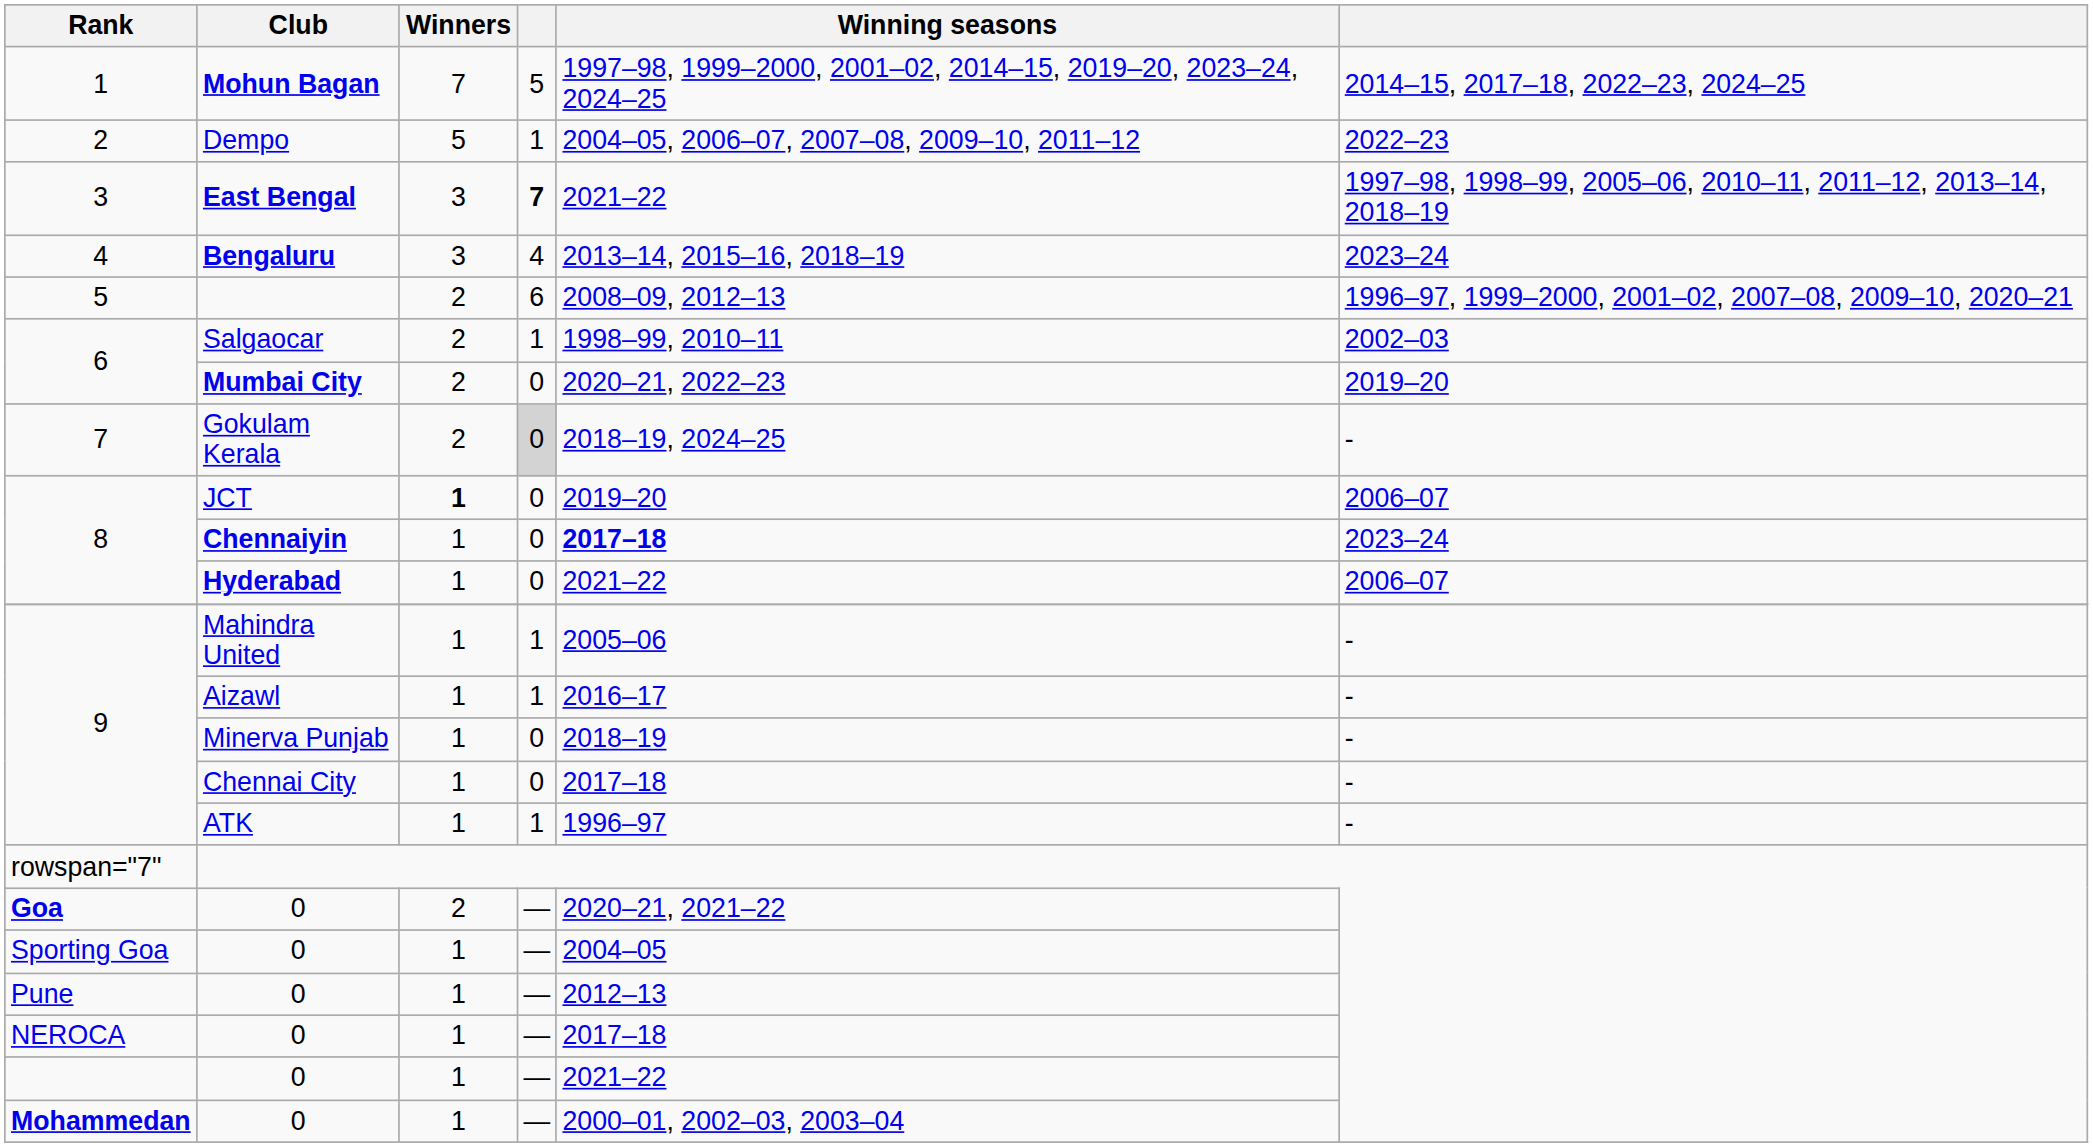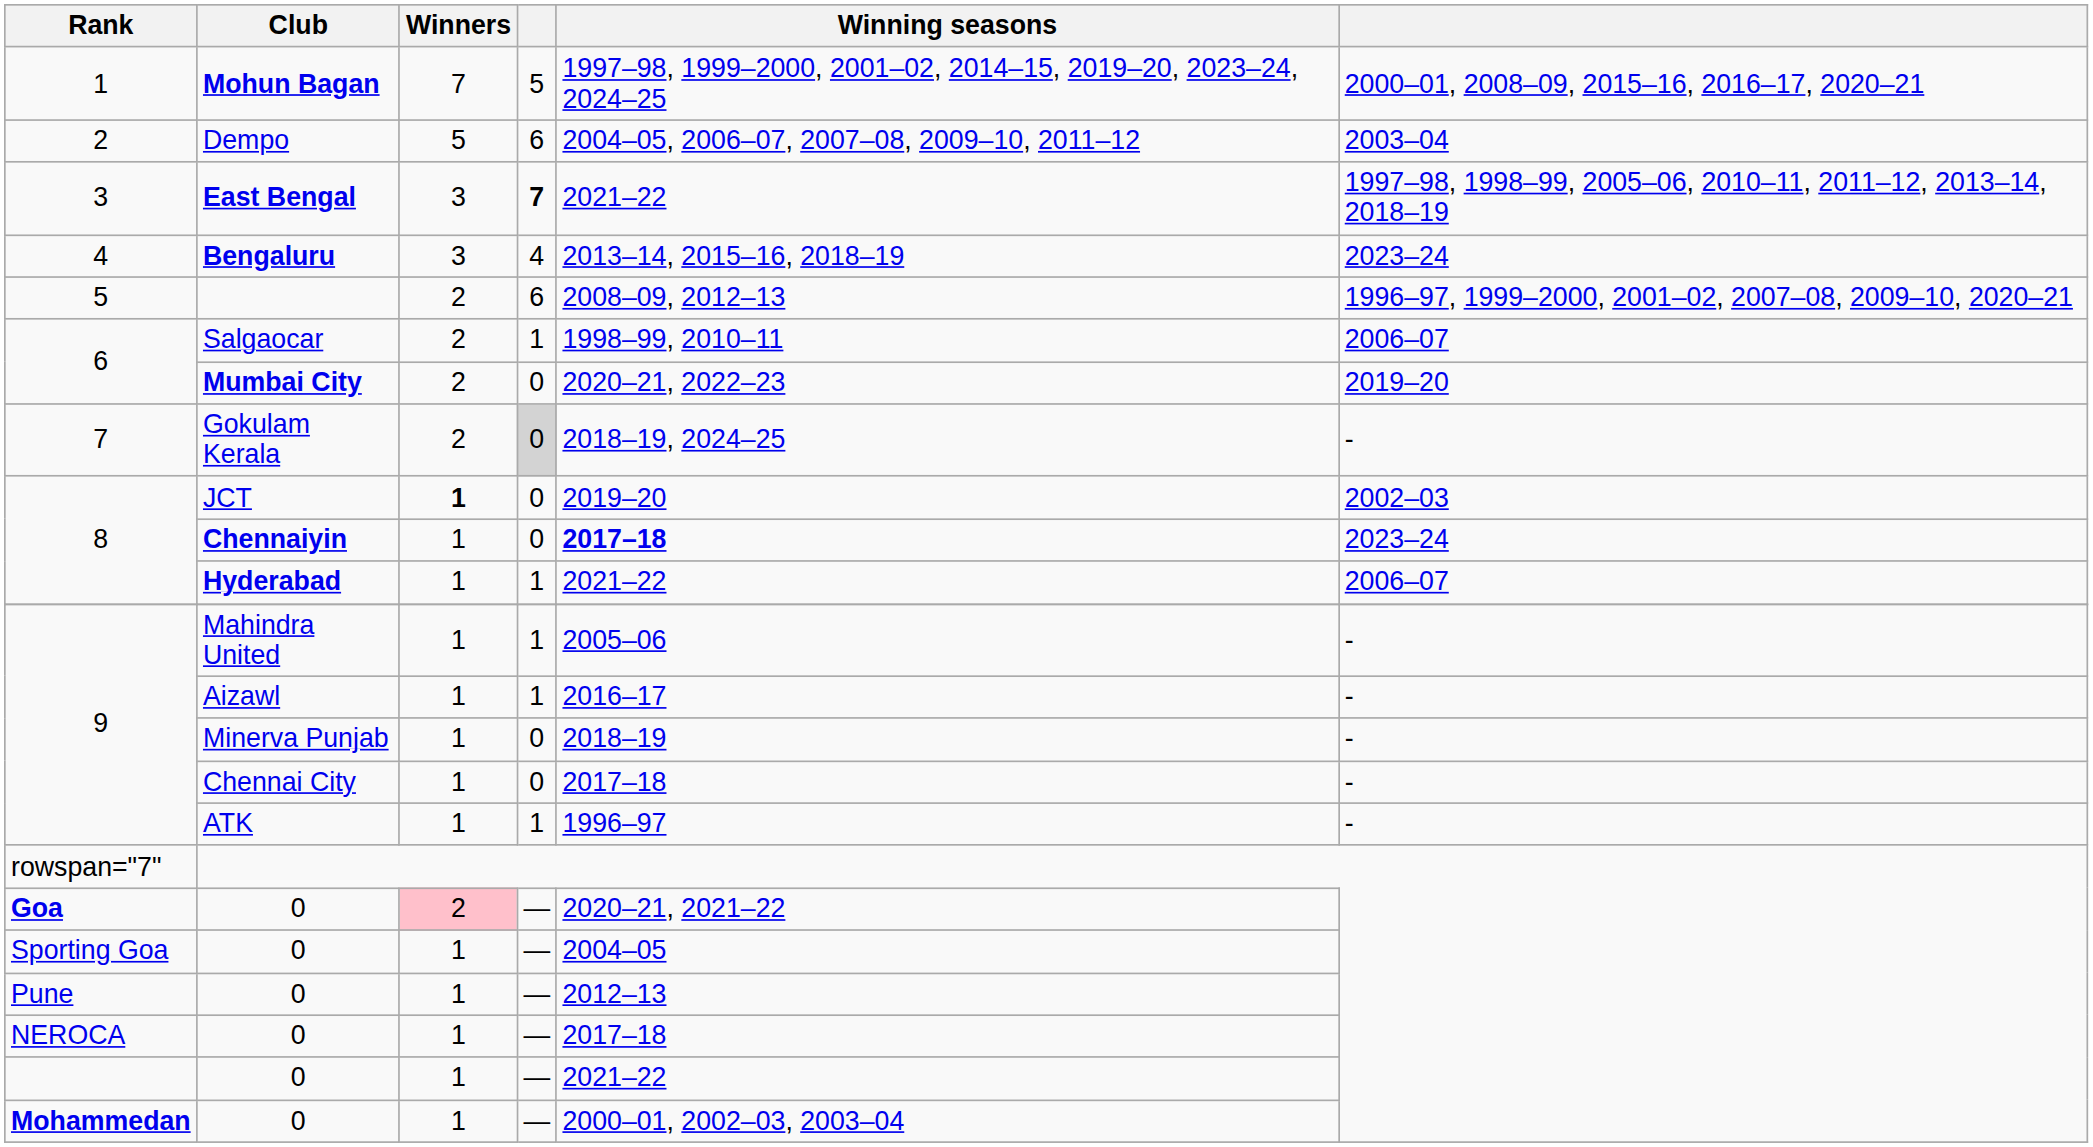Mohun Bagan | column 6: 2014–15, 2017–18, 2022–23, 2024–25 -> 2000–01, 2008–09, 2015–16, 2016–17, 2020–21
Dempo | column 4: 1 -> 6
Dempo | column 6: 2022–23 -> 2003–04
Salgaocar | column 6: 2002–03 -> 2006–07
JCT | column 6: 2006–07 -> 2002–03
Hyderabad | column 4: 0 -> 1
Goa / 0 | Winners: no background -> pink background
